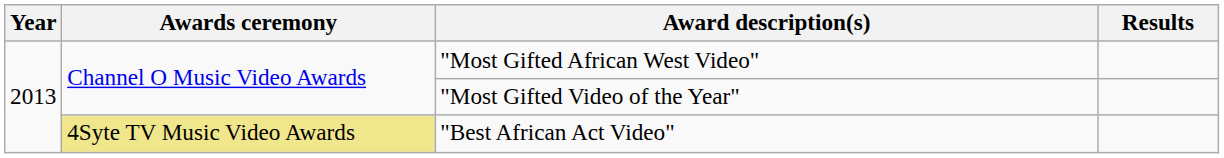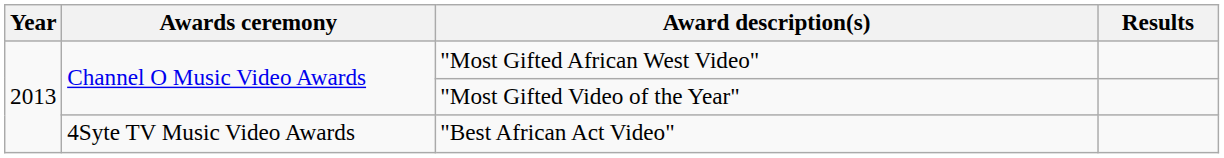"Best African Act Video" | Awards ceremony: khaki background -> no background
